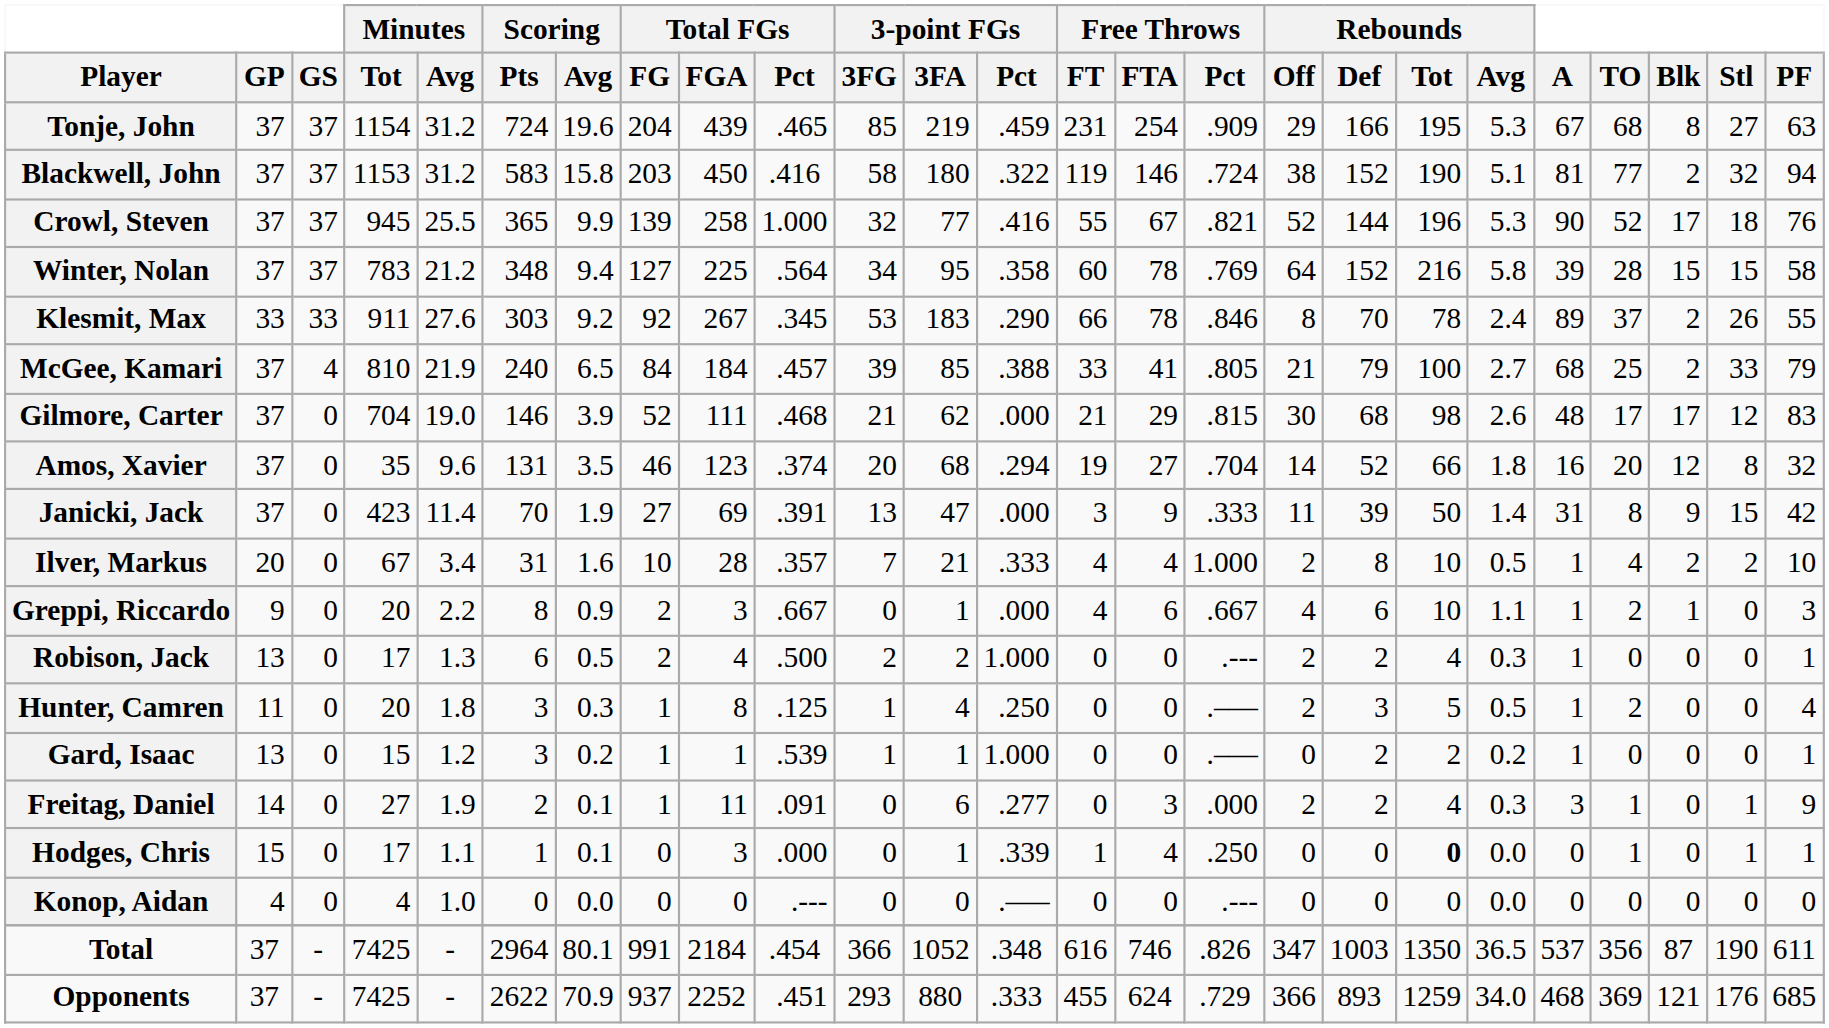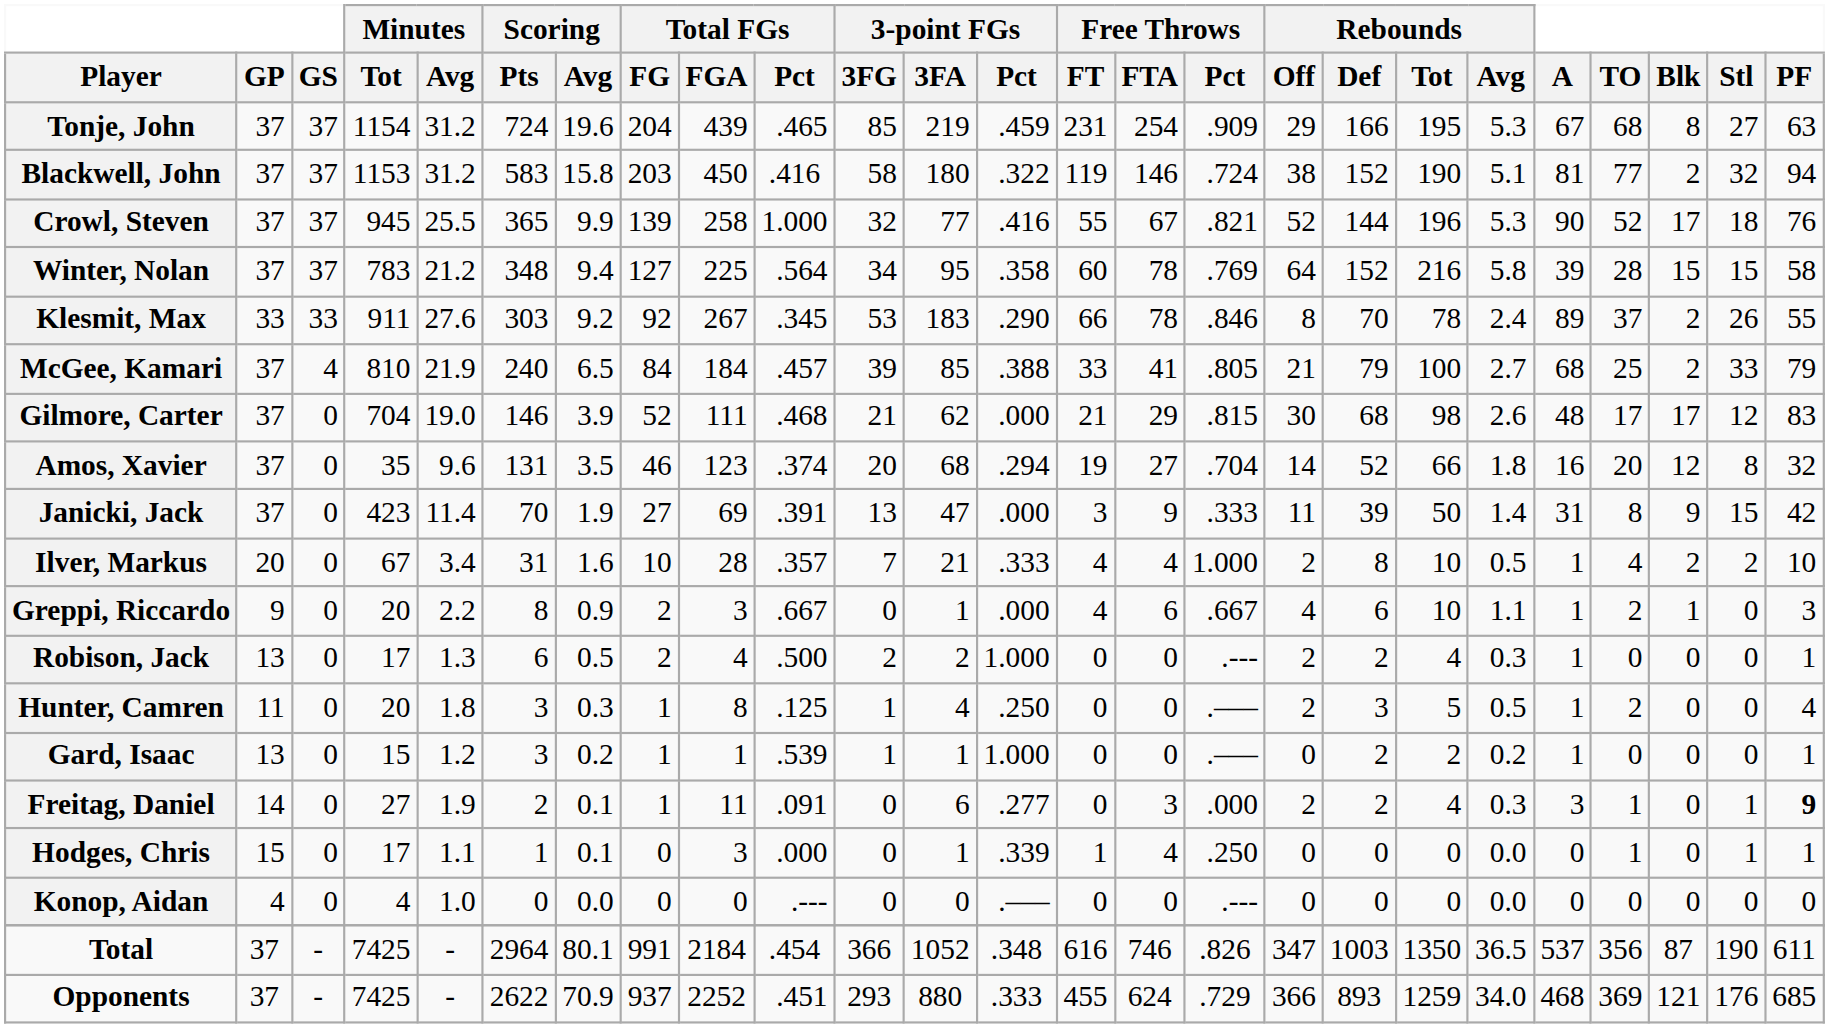Freitag, Daniel | PF: normal -> bold
Hodges, Chris | Rebounds / Tot: bold -> normal
